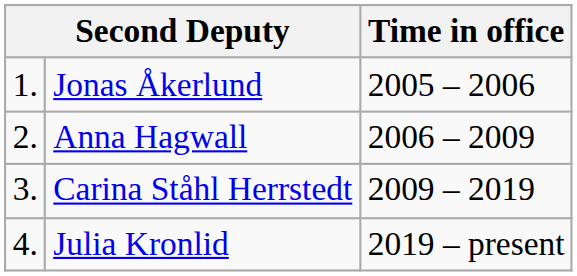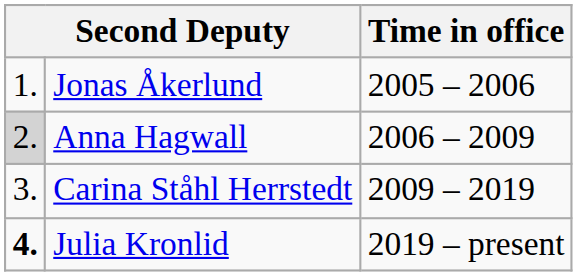Anna Hagwall | column 1: no background -> lightgrey background
Julia Kronlid | column 1: normal -> bold
